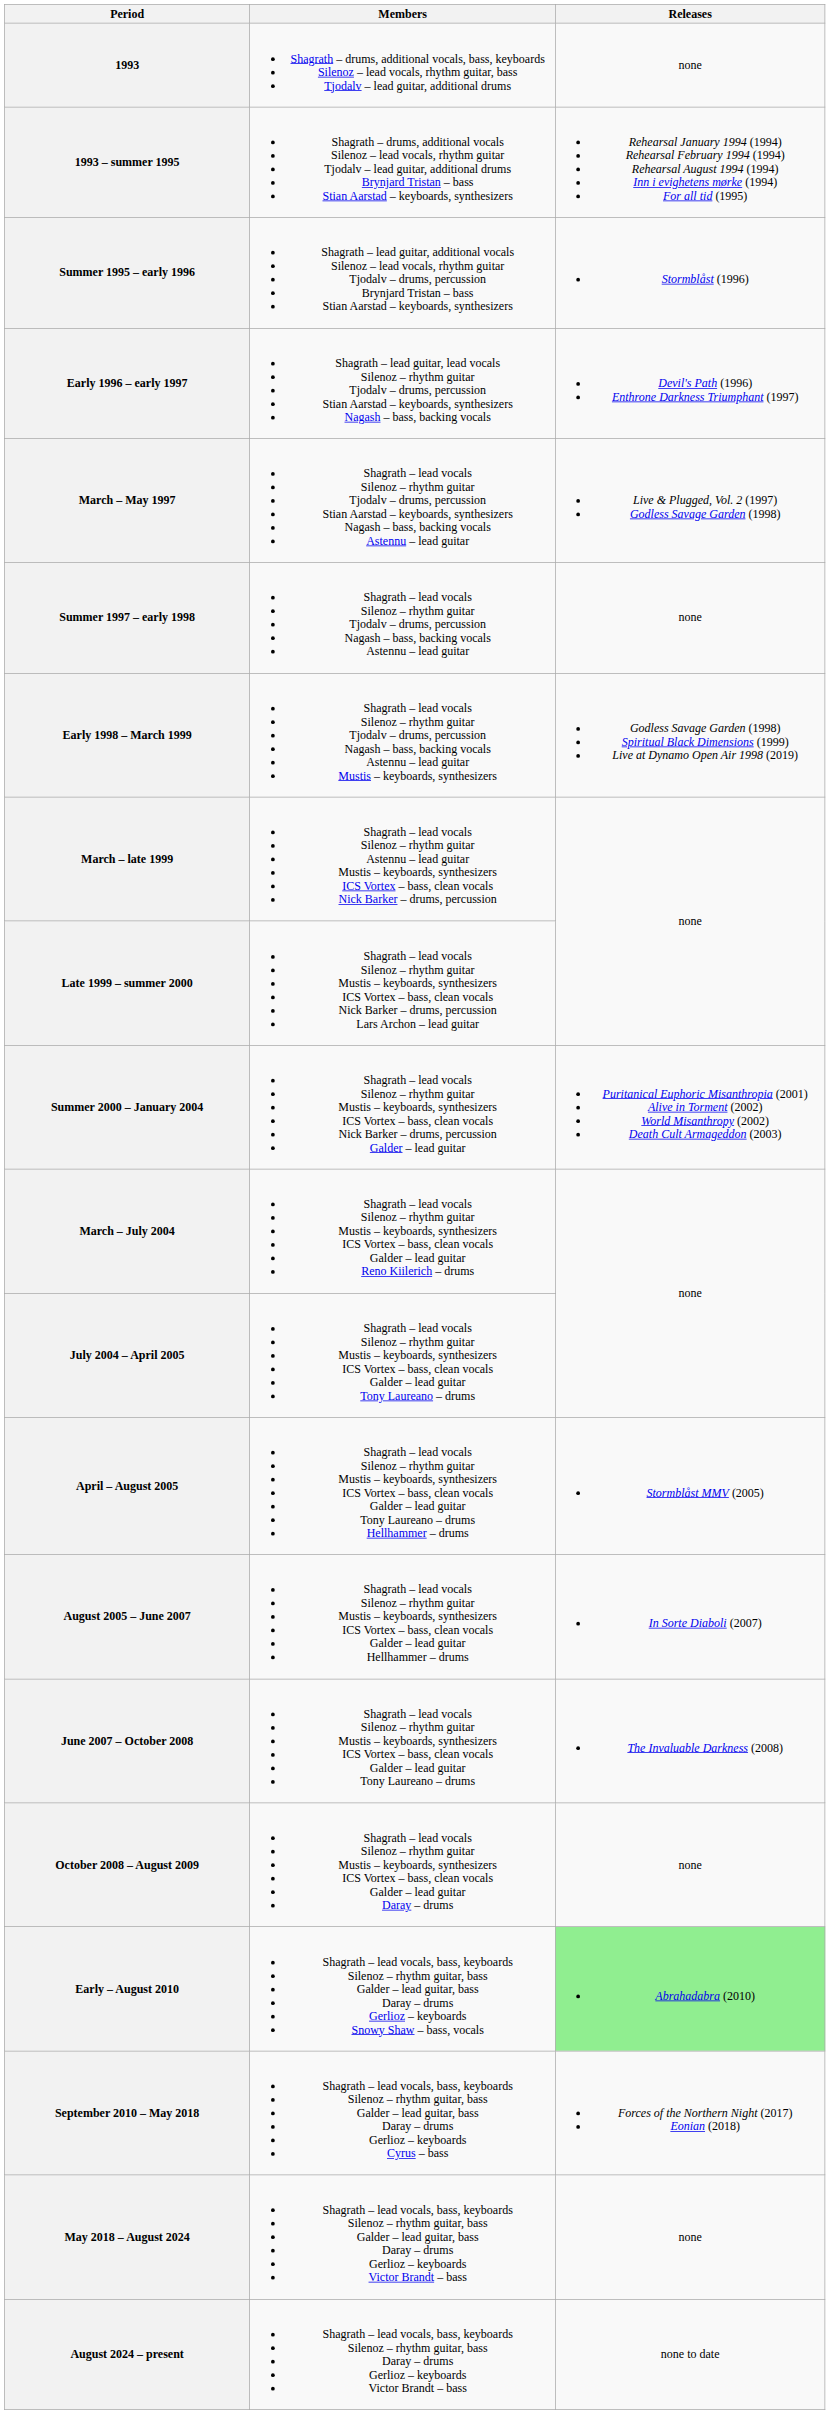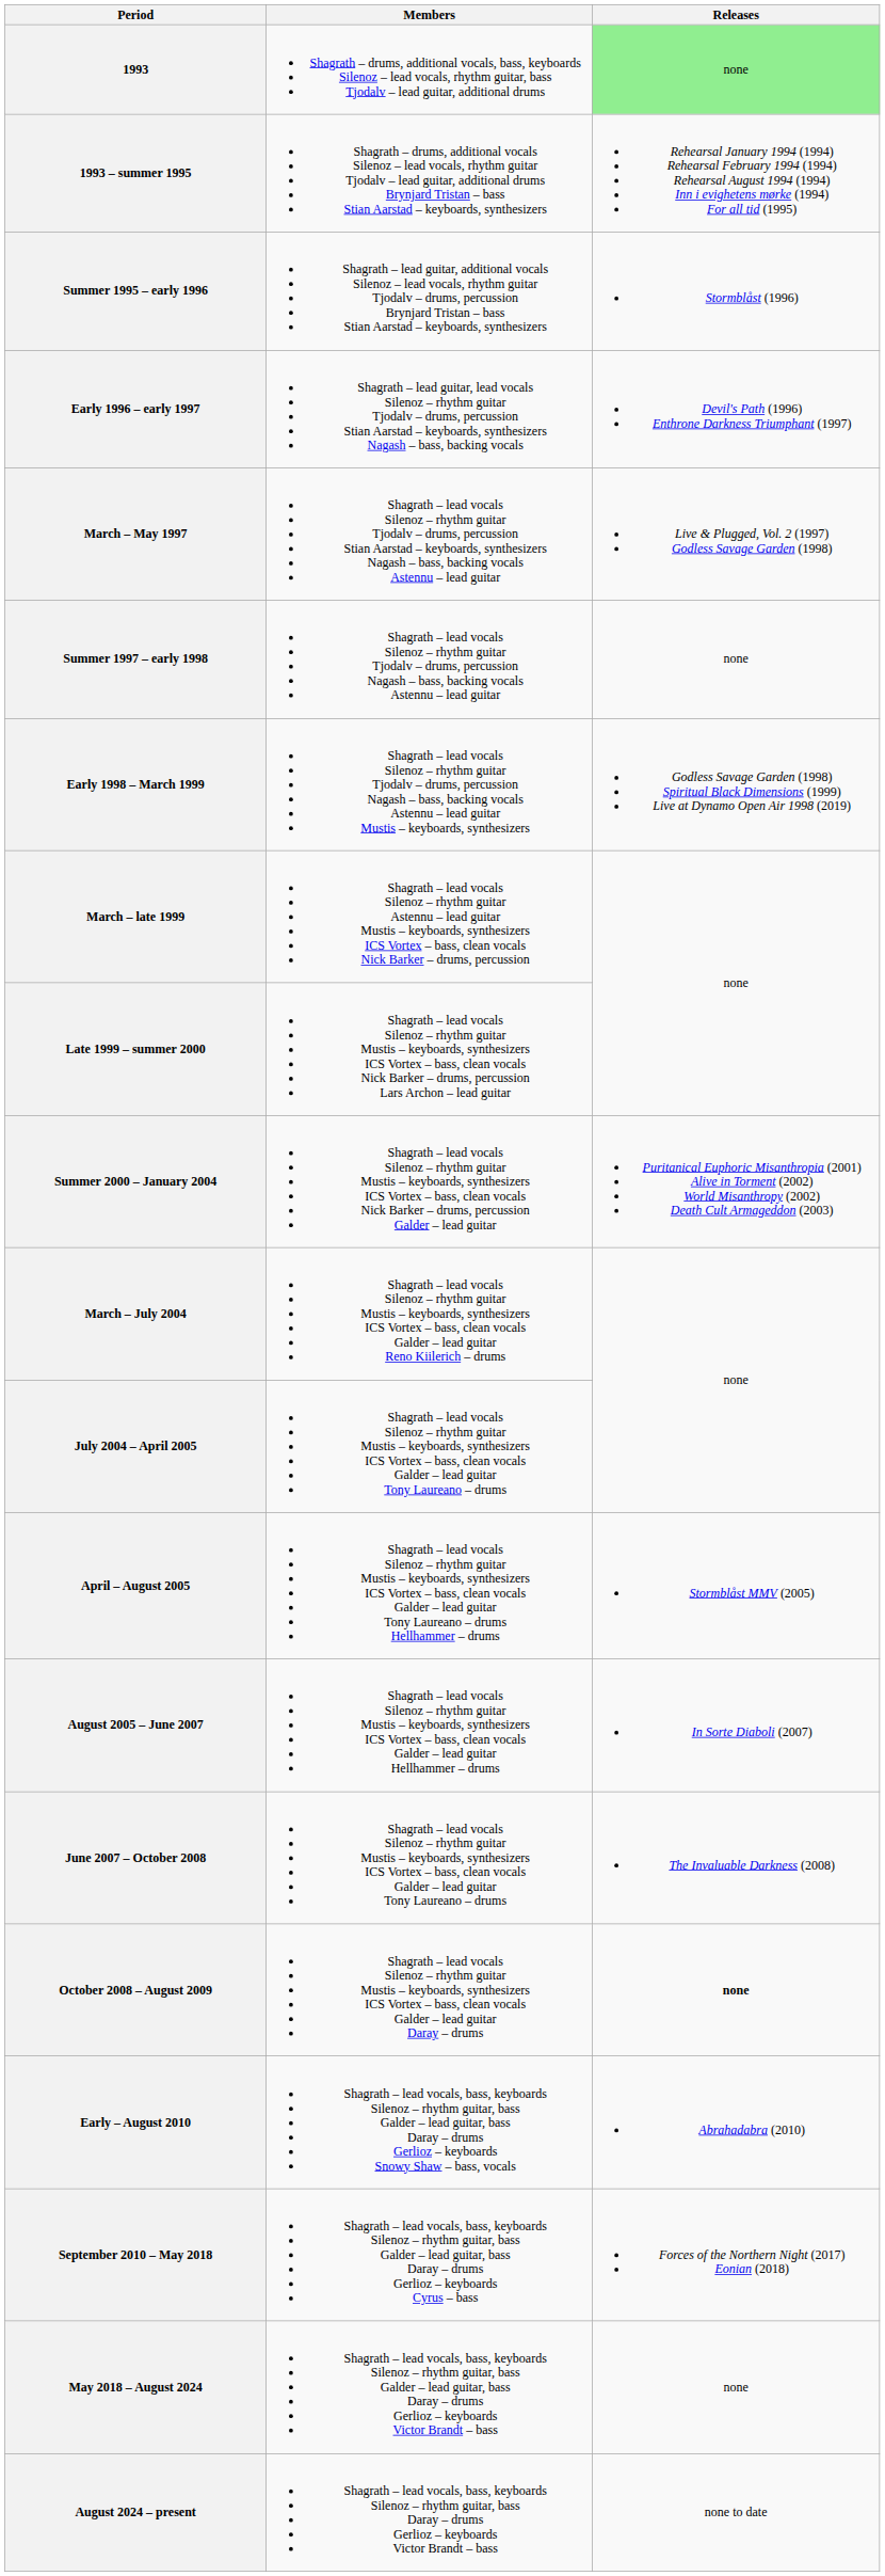1993 | Releases: no background -> lightgreen background
October 2008 – August 2009 | Releases: normal -> bold
Early – August 2010 | Releases: lightgreen background -> no background
